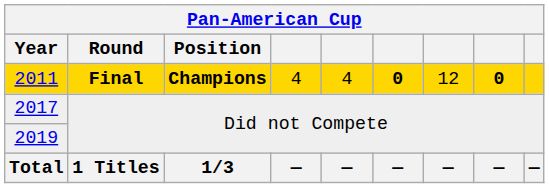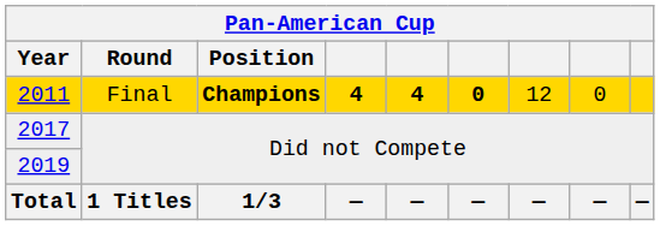2011 | Pan-American Cup / Round: bold -> normal
2011 | column 4: normal -> bold
2011 | column 5: normal -> bold
2011 | column 8: bold -> normal
